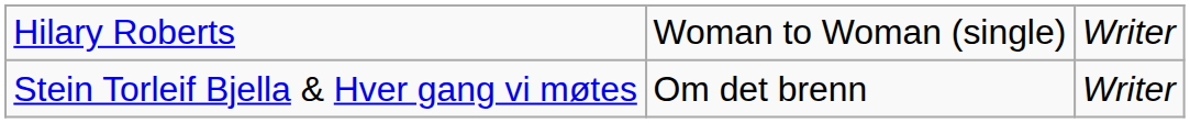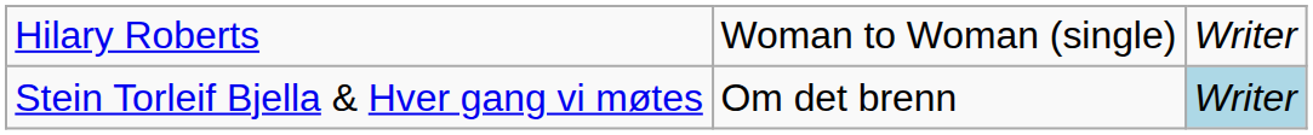Stein Torleif Bjella & Hver gang vi møtes | column 3: no background -> lightblue background
